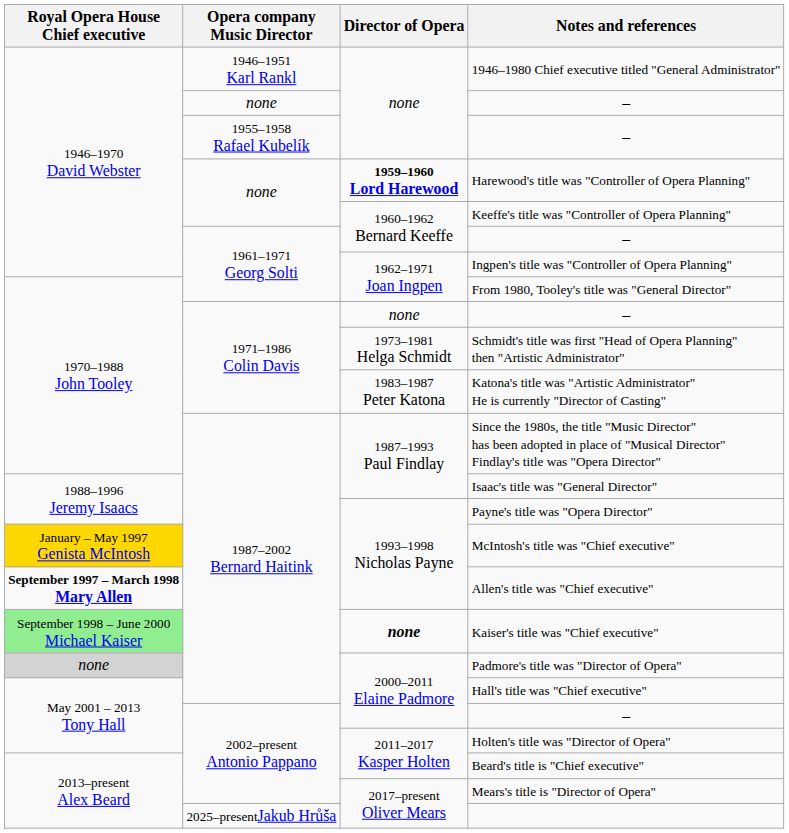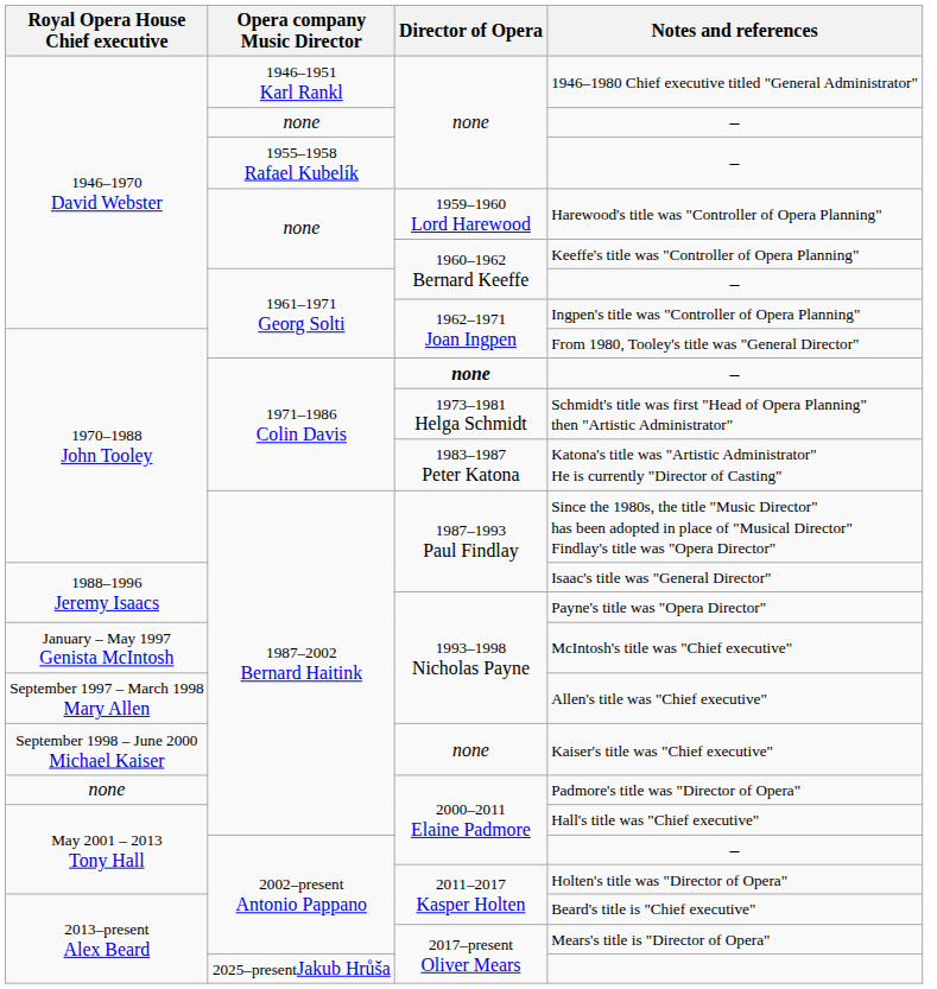Harewood's title was "Controller of Opera Planning" | Director of Opera: bold -> normal
1971–1986 Colin Davis / – | Director of Opera: normal -> bold
McIntosh's title was "Chief executive" | Royal Opera House Chief executive: gold background -> no background
Allen's title was "Chief executive" | Royal Opera House Chief executive: bold -> normal
Kaiser's title was "Chief executive" | Royal Opera House Chief executive: lightgreen background -> no background
Kaiser's title was "Chief executive" | Director of Opera: bold -> normal
Padmore's title was "Director of Opera" | Royal Opera House Chief executive: lightgrey background -> no background
